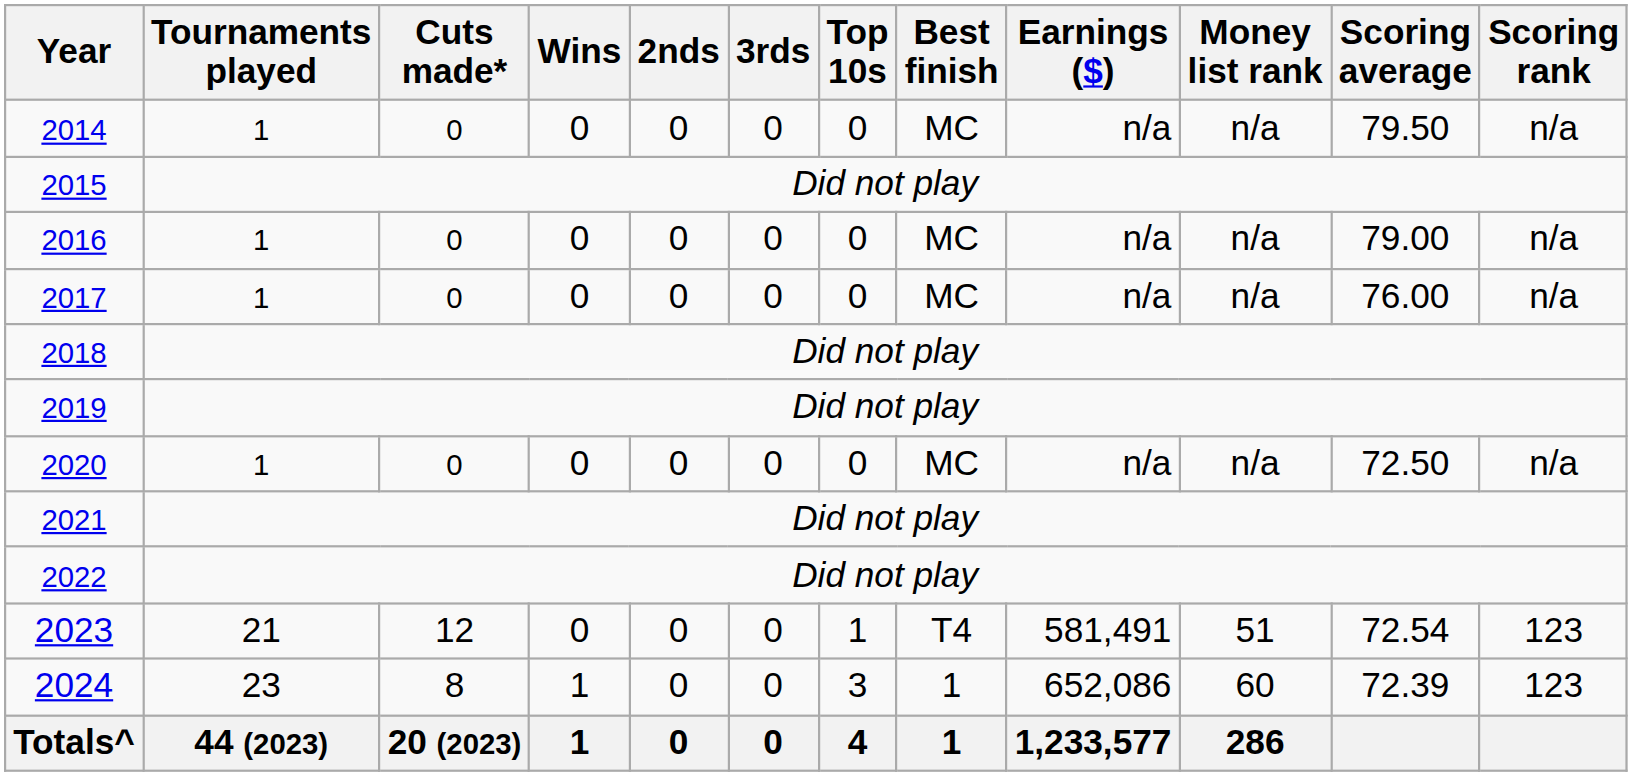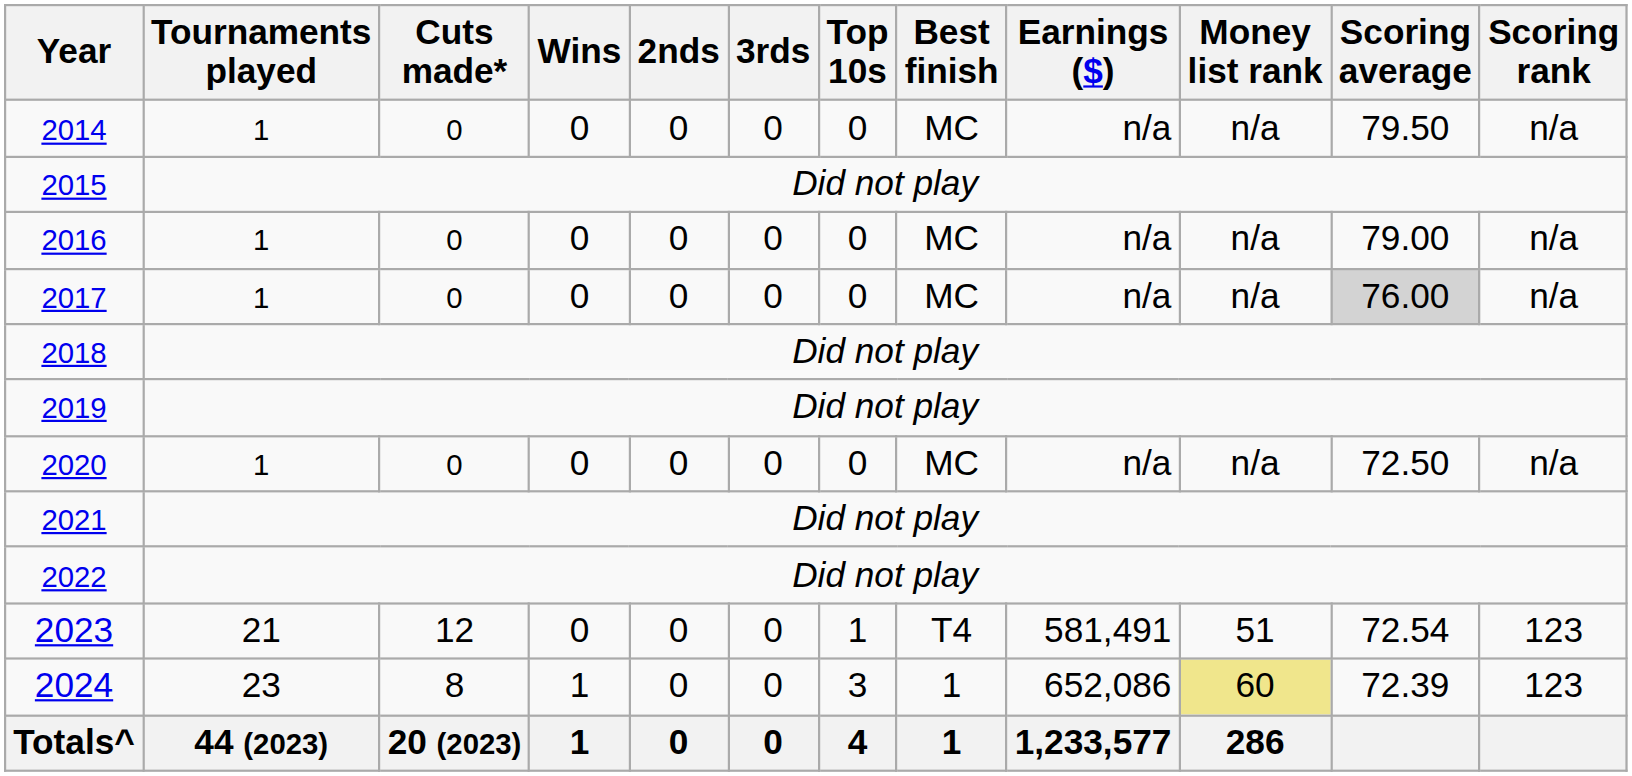2017 | Scoring average: no background -> lightgrey background
2024 | Money list rank: no background -> khaki background
